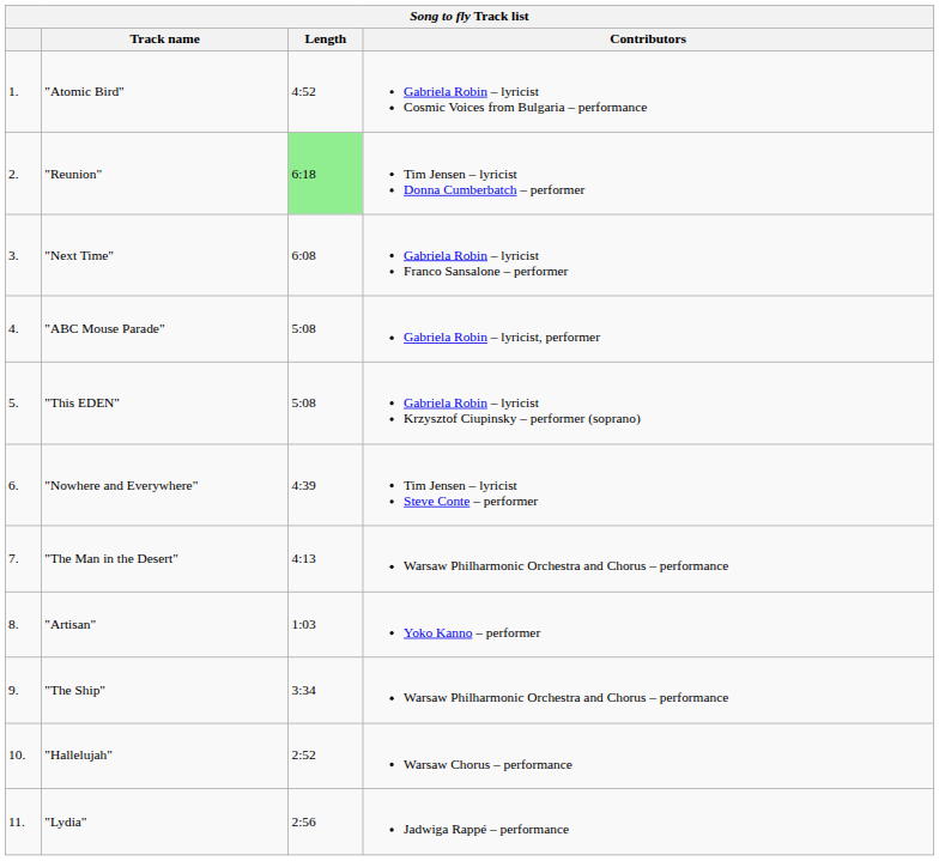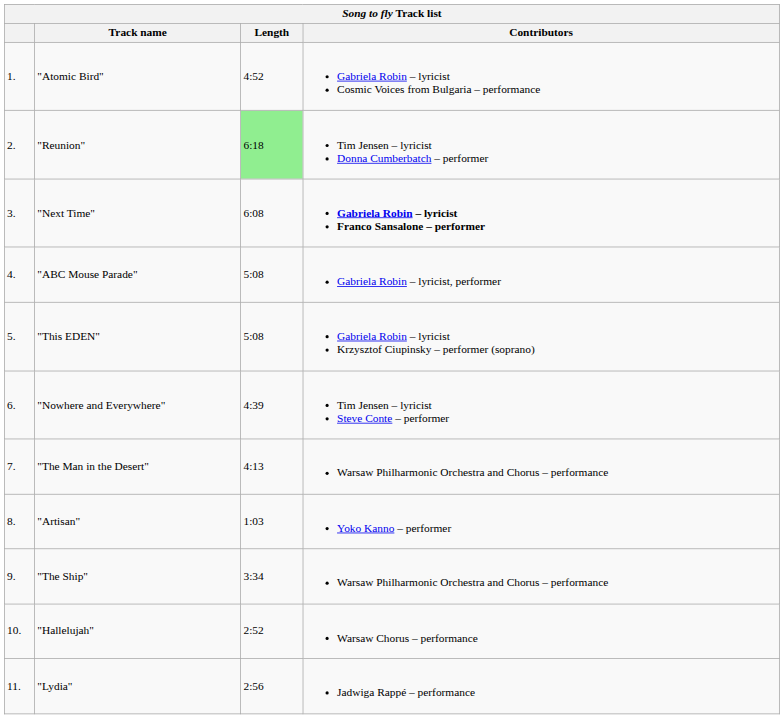"Next Time" | Contributors: normal -> bold
